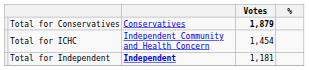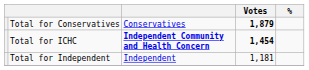row 3 | column 3: normal -> bold
row 3 | Votes: normal -> bold
row 4 | column 3: bold -> normal
